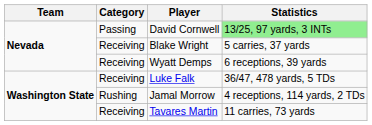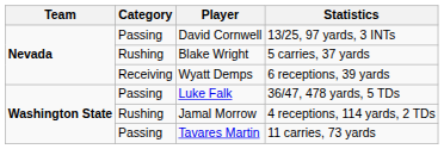David Cornwell | Statistics: lightgreen background -> no background
Blake Wright | Category: Receiving -> Rushing
Luke Falk | Category: Receiving -> Passing
Tavares Martin | Category: Receiving -> Passing
